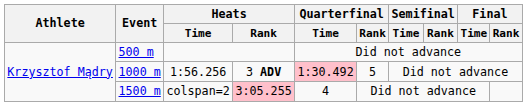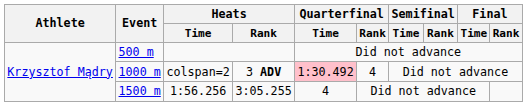1000 m | Heats / Time: 1:56.256 -> colspan=2
1000 m | Quarterfinal / Rank: 5 -> 4
1500 m | Heats / Time: colspan=2 -> 1:56.256
1500 m | Heats / Rank: pink background -> no background
